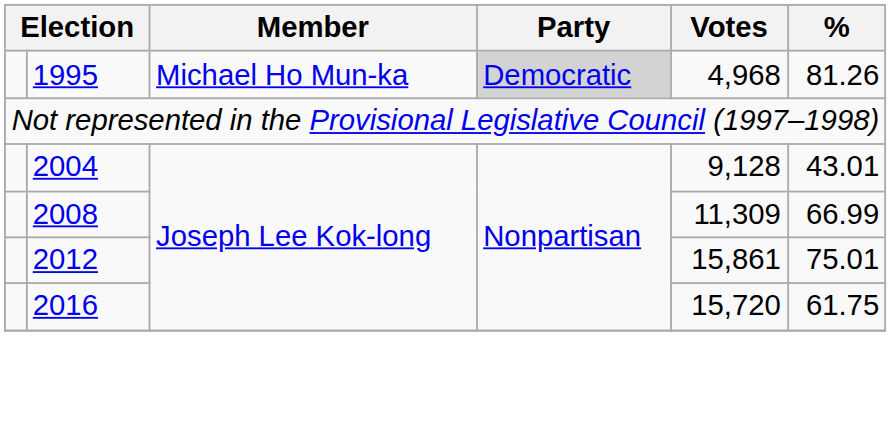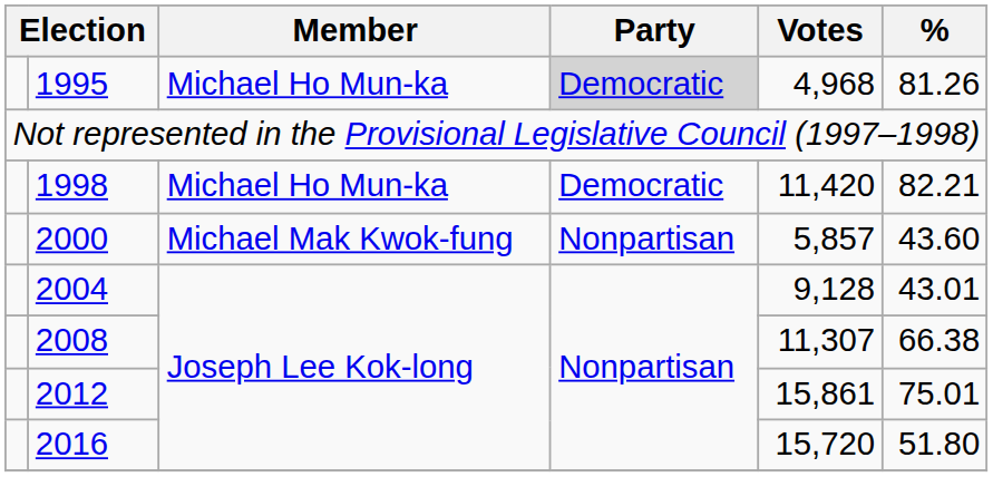+ row: 1998 | Michael Ho Mun-ka | Democratic | 11,420 | 82.21
+ row: 2000 | Michael Mak Kwok-fung | Nonpartisan | 5,857 | 43.60
2008 | Votes: 11,309 -> 11,307
2008 | %: 66.99 -> 66.38
2016 | %: 61.75 -> 51.80
